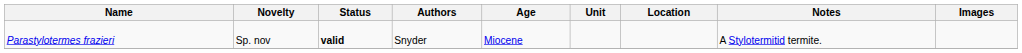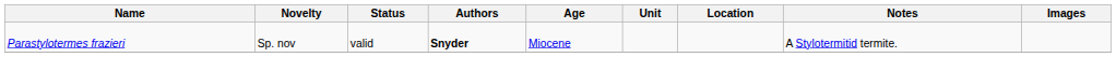Parastylotermes frazieri | Status: bold -> normal
Parastylotermes frazieri | Authors: normal -> bold
